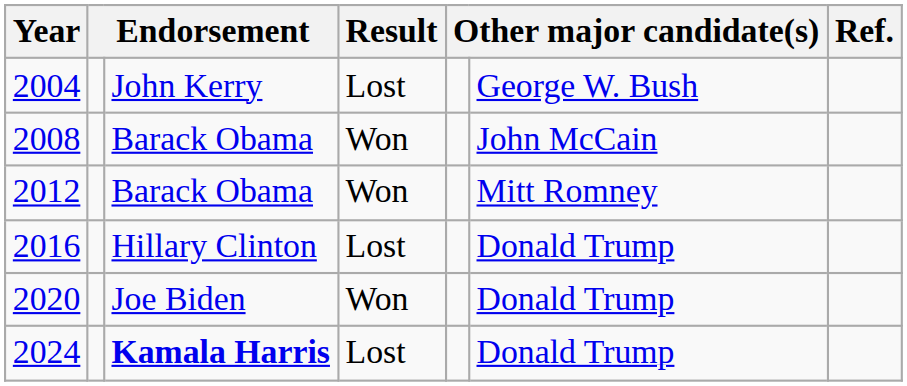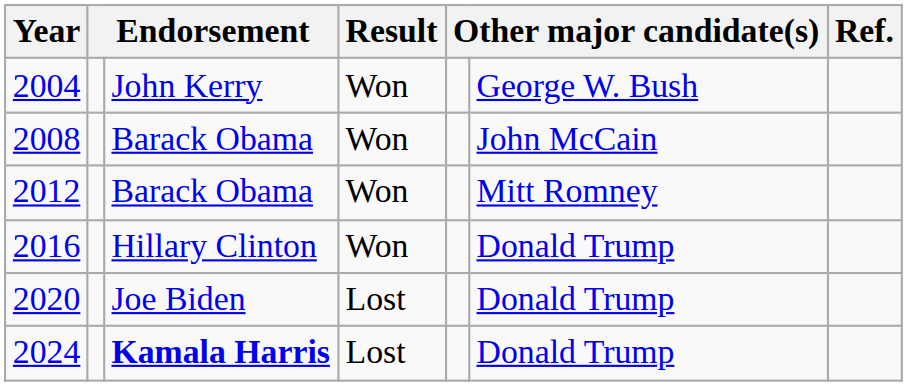2004 | Result: Lost -> Won
2016 | Result: Lost -> Won
2020 | Result: Won -> Lost
